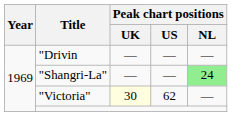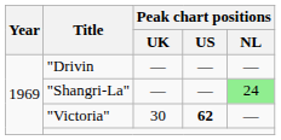"Victoria" | Peak chart positions / UK: lightyellow background -> no background
"Victoria" | Peak chart positions / US: normal -> bold
